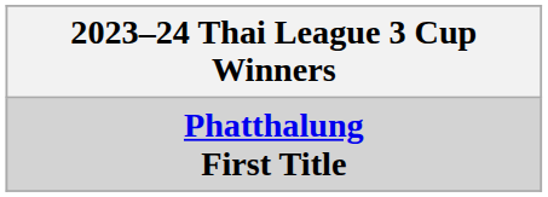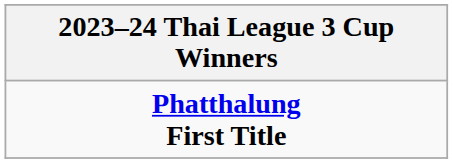row 2 | column 1: lightgrey background -> no background
